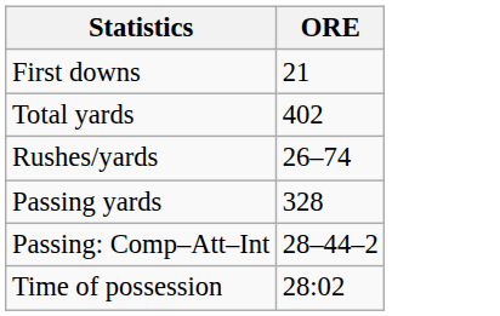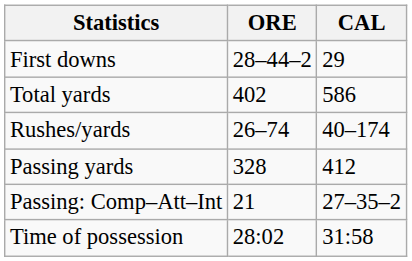+ column: CAL | 29 | 586 | 40–174 | 412 | 27–35–2 | 31:58
First downs | ORE: 21 -> 28–44–2
Passing: Comp–Att–Int | ORE: 28–44–2 -> 21
